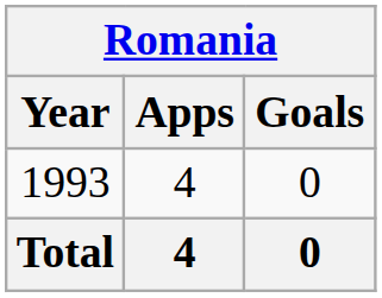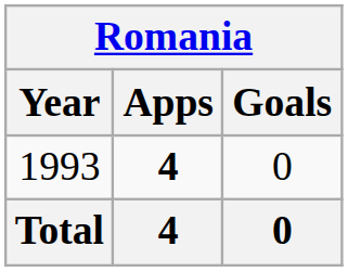1993 | Apps: normal -> bold
